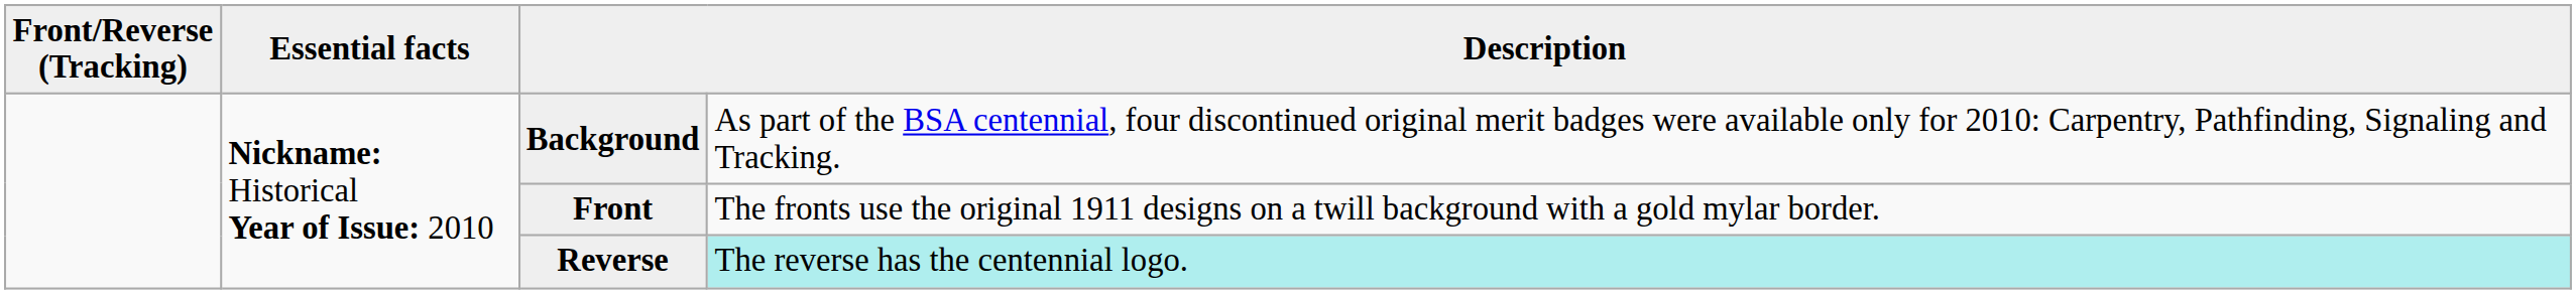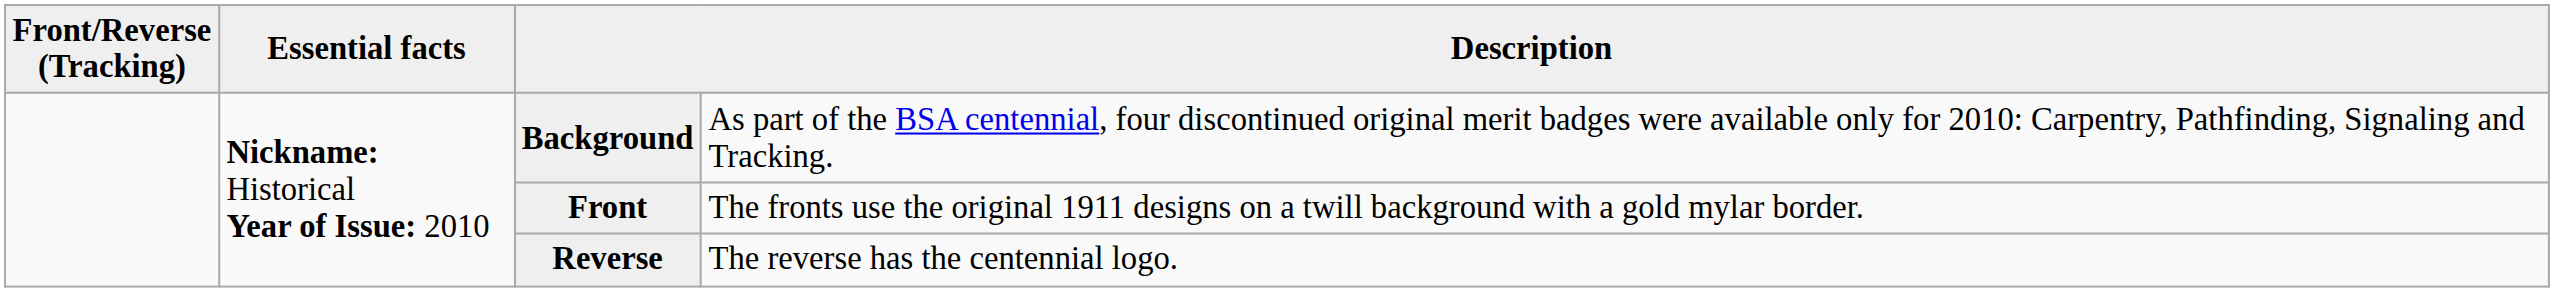Reverse | column 4: paleturquoise background -> no background
